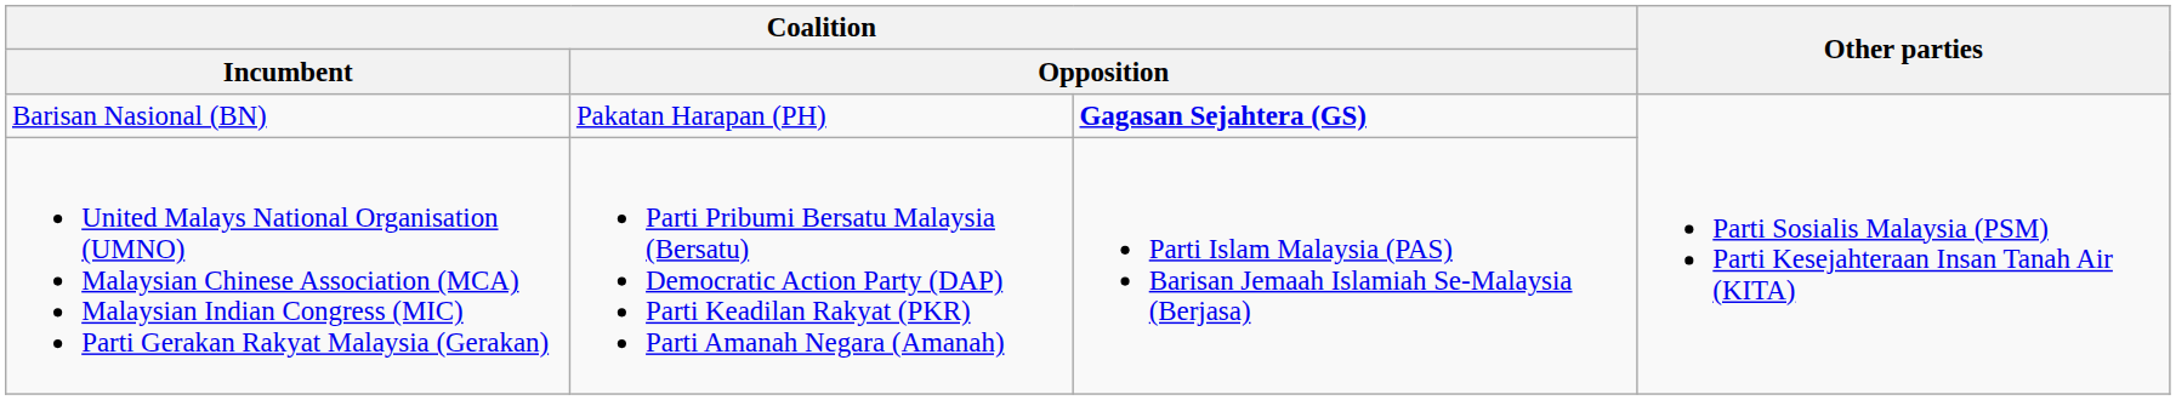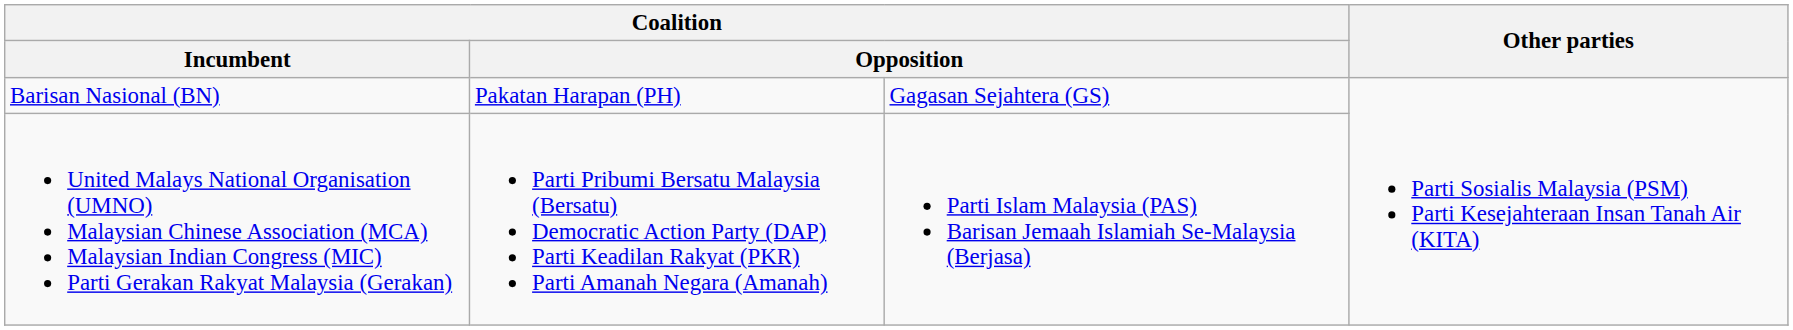Barisan Nasional (BN) | column 3: bold -> normal
